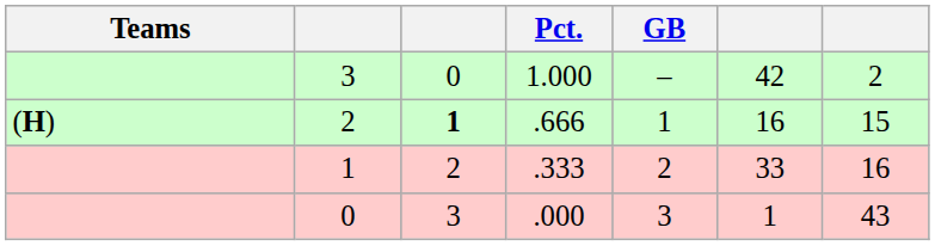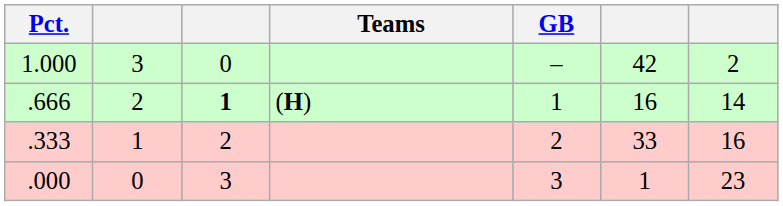columns swapped: Teams <-> Pct.
row 3 | column 7: 15 -> 14
row 5 | column 7: 43 -> 23
